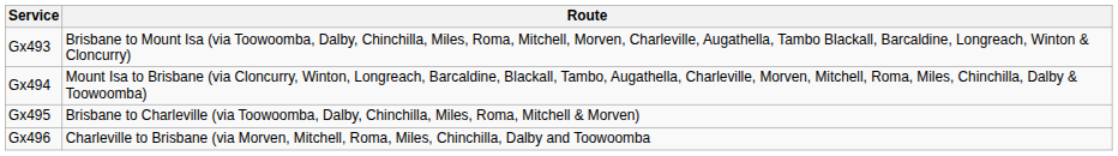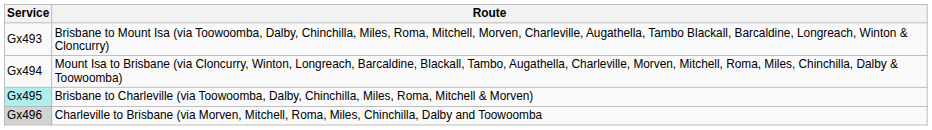Gx495 | Service: no background -> paleturquoise background
Gx496 | Service: no background -> lightgrey background
